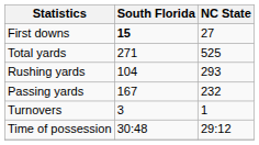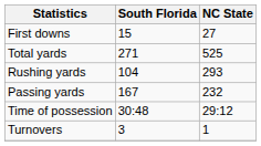First downs | South Florida: bold -> normal
rows swapped: Turnovers <-> Time of possession
